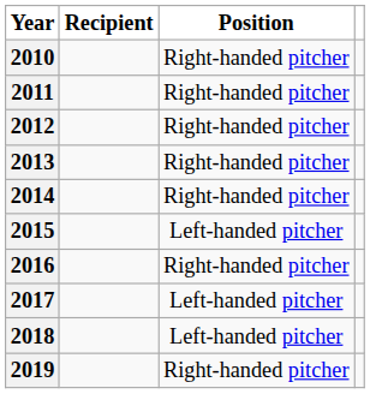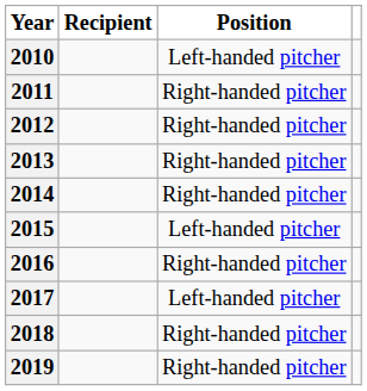2010 | Position: Right-handed pitcher -> Left-handed pitcher
2018 | Position: Left-handed pitcher -> Right-handed pitcher
